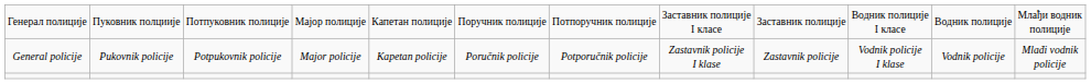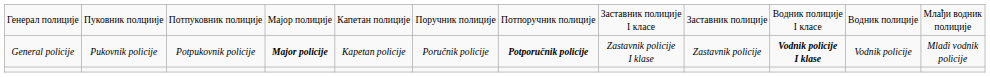General policije | column 4: normal -> bold
General policije | column 7: normal -> bold
General policije | column 10: normal -> bold
